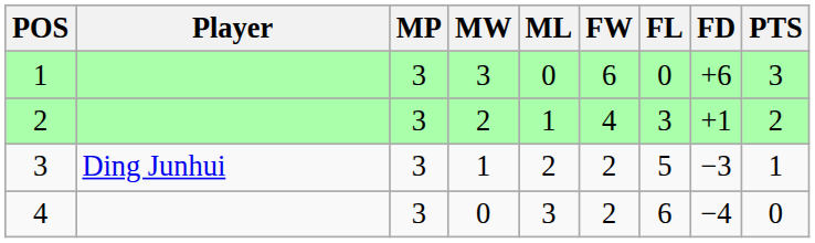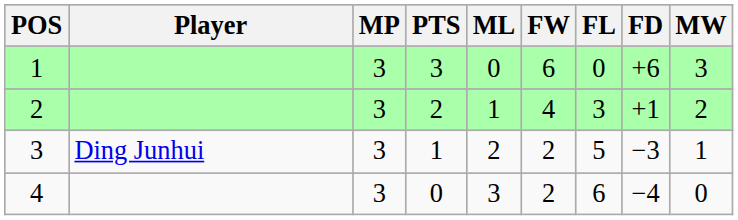columns swapped: MW <-> PTS
